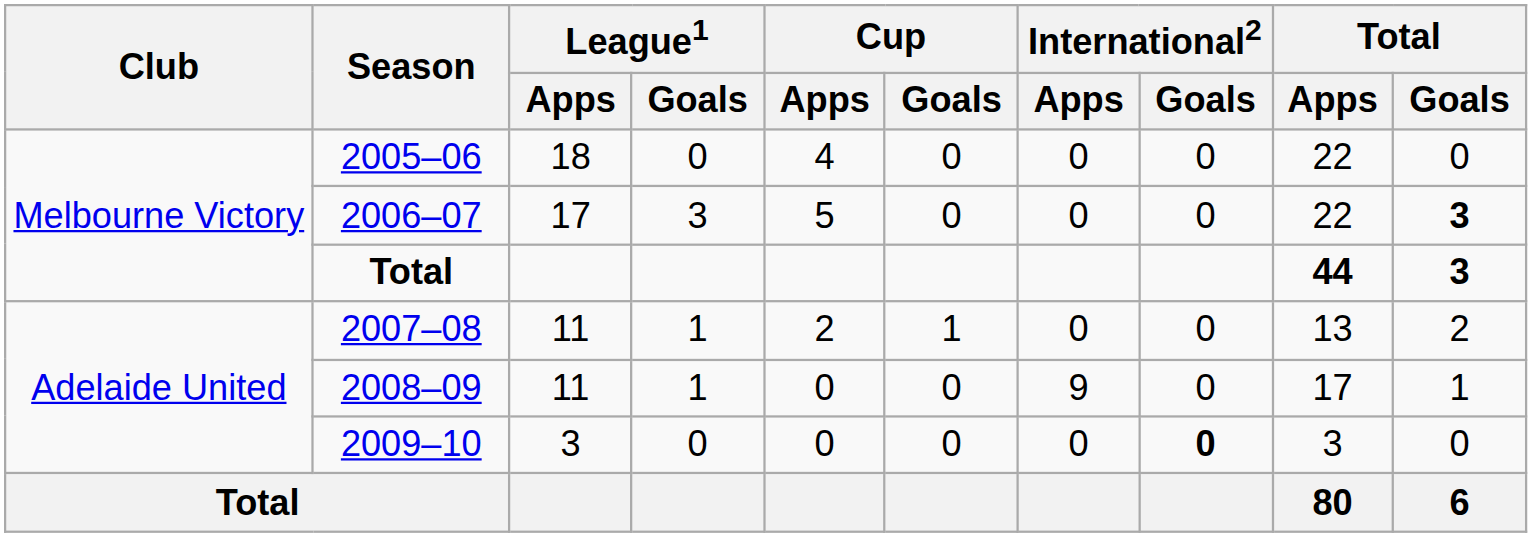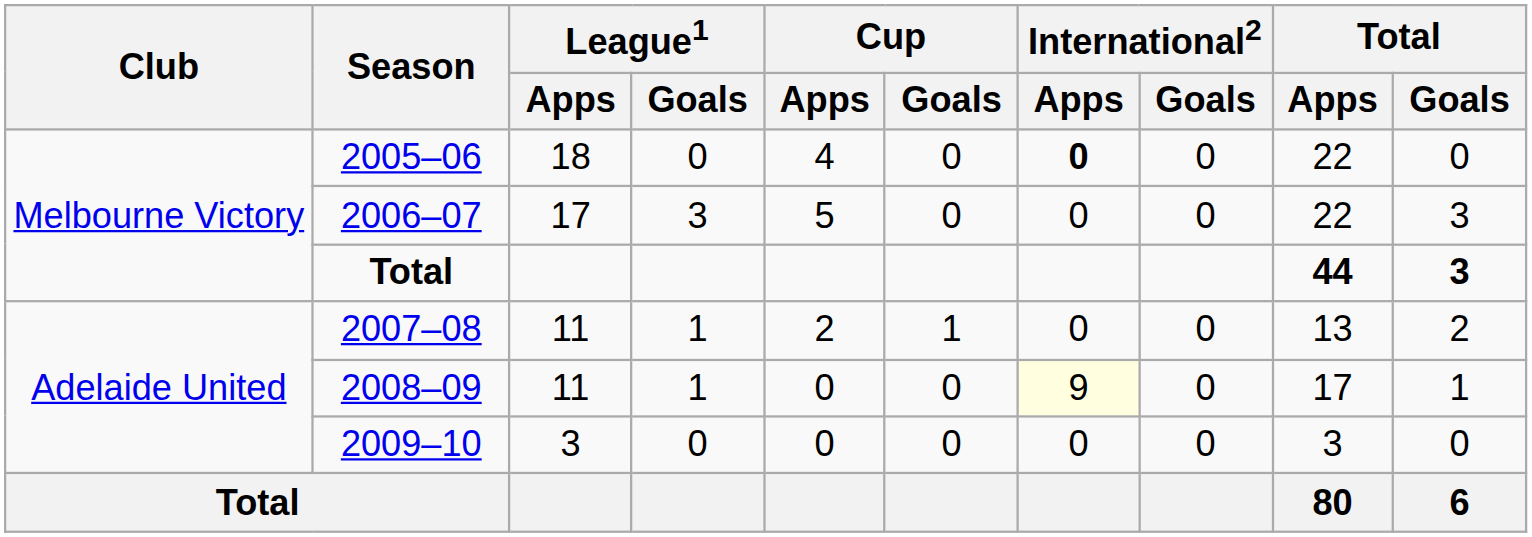2005–06 | International2 / Apps: normal -> bold
2006–07 | Total / Goals: bold -> normal
2008–09 | International2 / Apps: no background -> lightyellow background
2009–10 | International2 / Goals: bold -> normal
